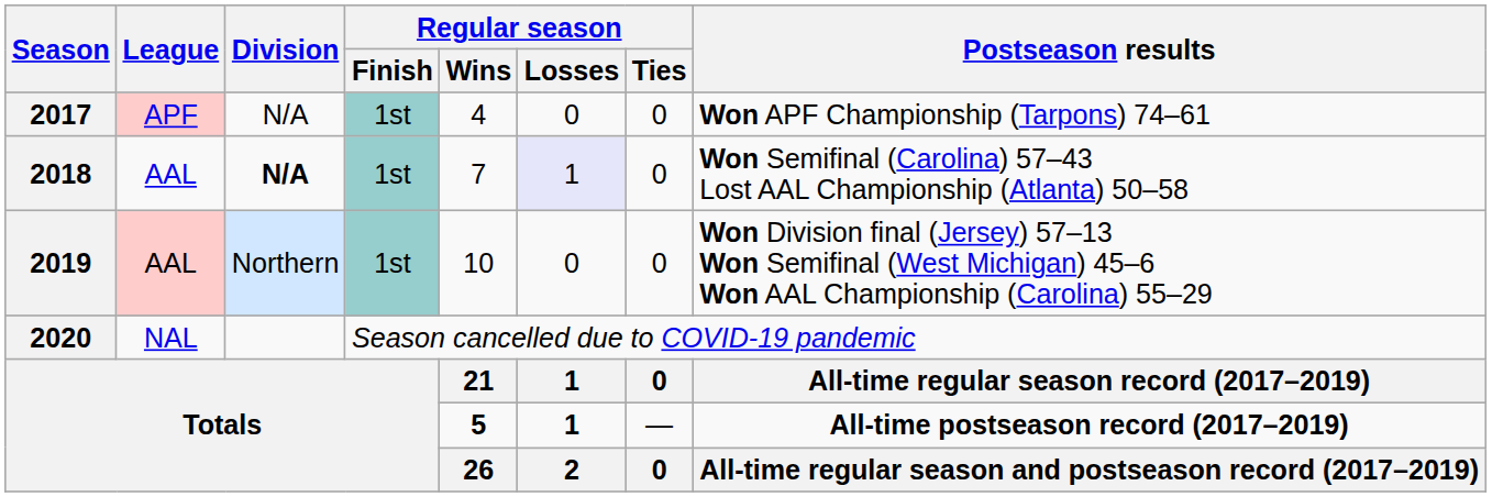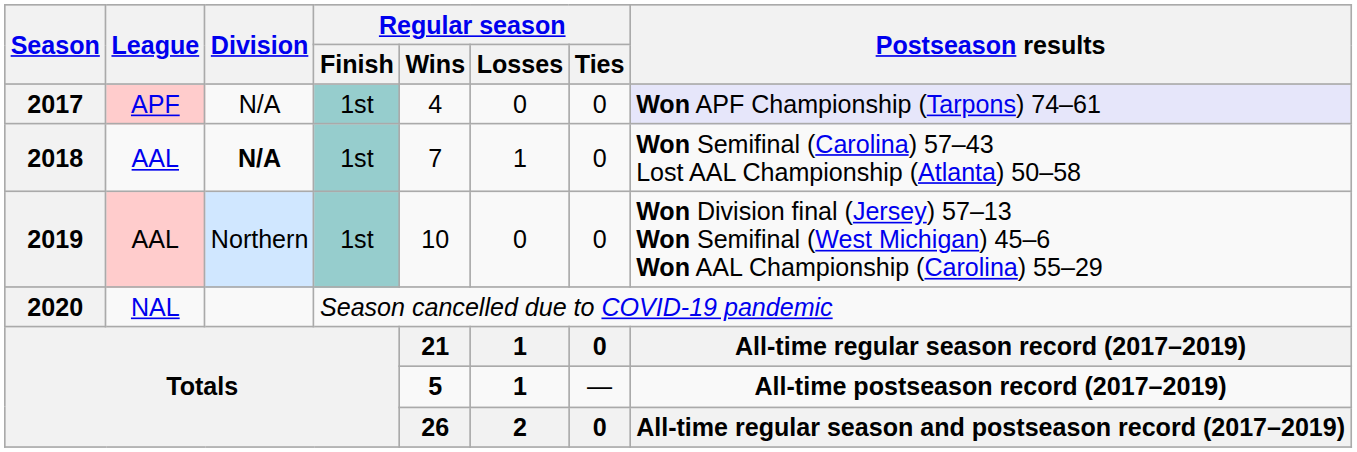2017 | Postseason results: no background -> lavender background
2018 | Regular season / Losses: lavender background -> no background
